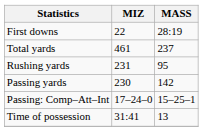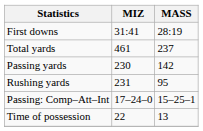First downs | MIZ: 22 -> 31:41
rows swapped: Rushing yards <-> Passing yards
Time of possession | MIZ: 31:41 -> 22
